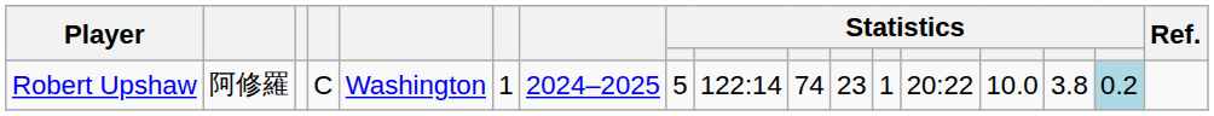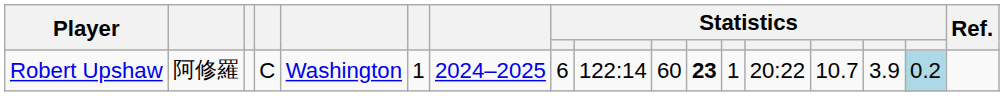Robert Upshaw | column 8: 5 -> 6
Robert Upshaw | column 10: 74 -> 60
Robert Upshaw | column 11: normal -> bold
Robert Upshaw | column 14: 10.0 -> 10.7
Robert Upshaw | column 15: 3.8 -> 3.9
